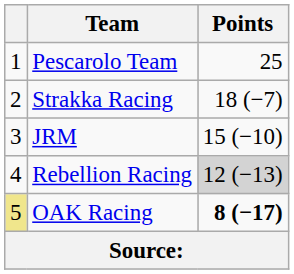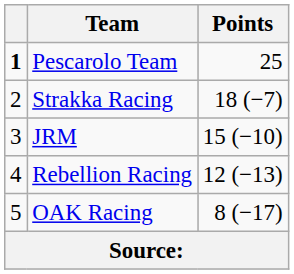Pescarolo Team | column 1: normal -> bold
Rebellion Racing | Points: lightgrey background -> no background
OAK Racing | column 1: khaki background -> no background
OAK Racing | Points: bold -> normal
